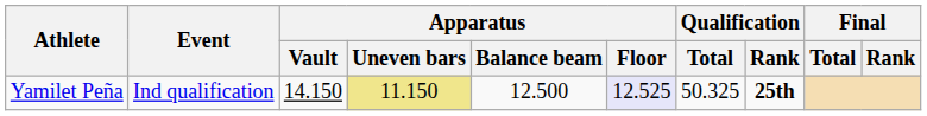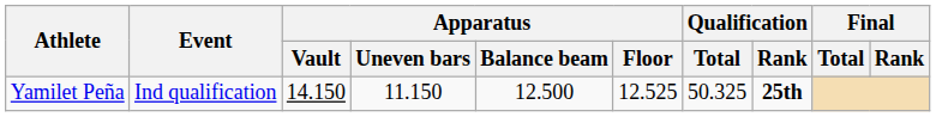Yamilet Peña | Apparatus / Uneven bars: khaki background -> no background
Yamilet Peña | Apparatus / Floor: lavender background -> no background
